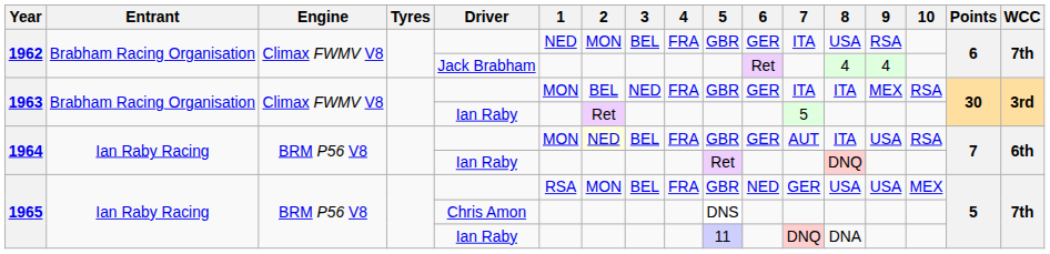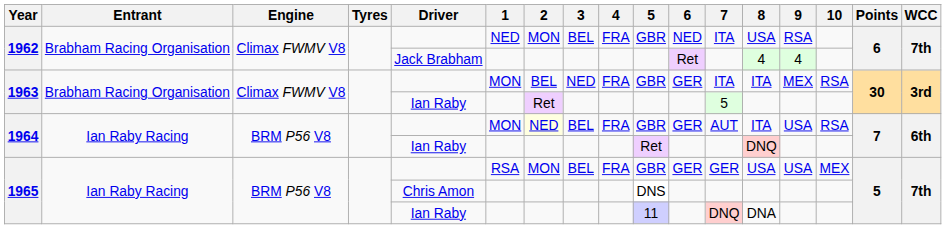row 2 | 6: GER -> NED
row 8 | 6: NED -> GER
